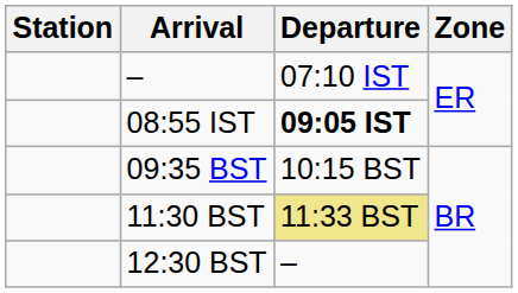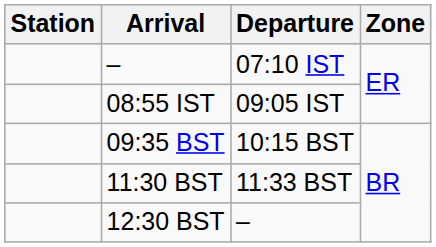08:55 IST | Departure: bold -> normal
11:30 BST | Departure: khaki background -> no background
